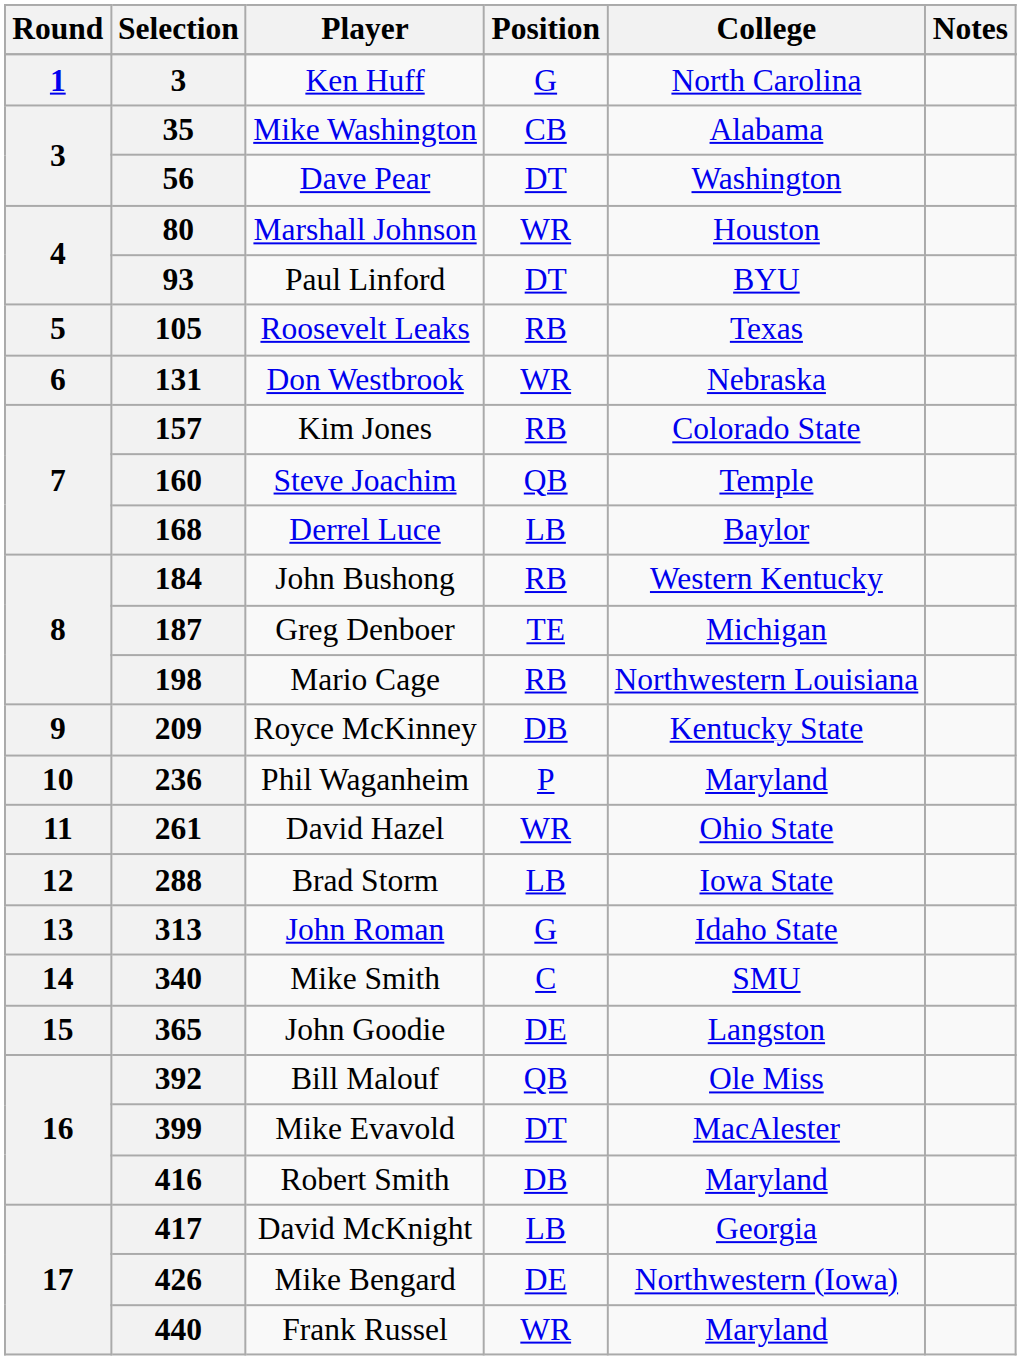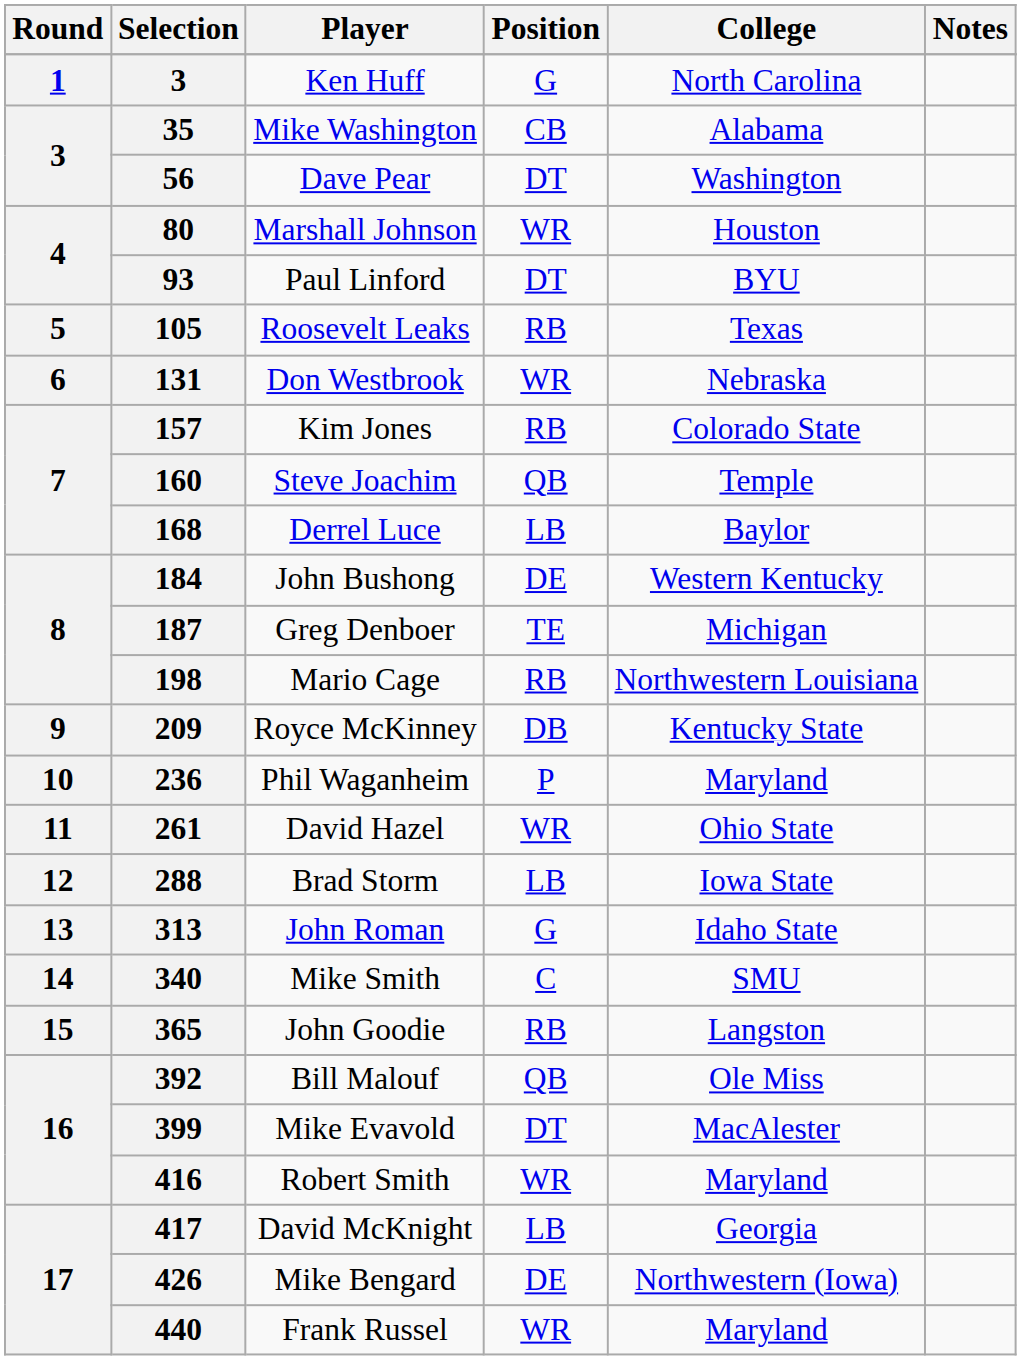John Bushong | Position: RB -> DE
John Goodie | Position: DE -> RB
Robert Smith | Position: DB -> WR
